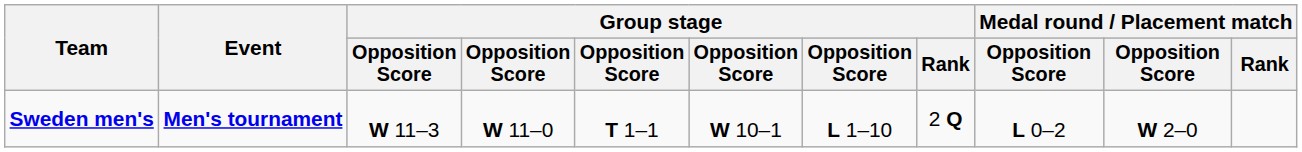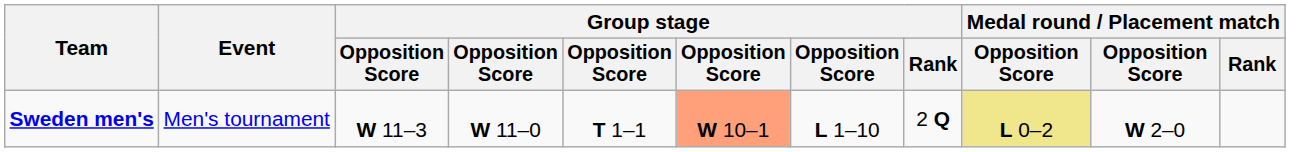Sweden men's | Event: bold -> normal
Sweden men's | column 6: no background -> lightsalmon background
Sweden men's | column 9: no background -> khaki background
